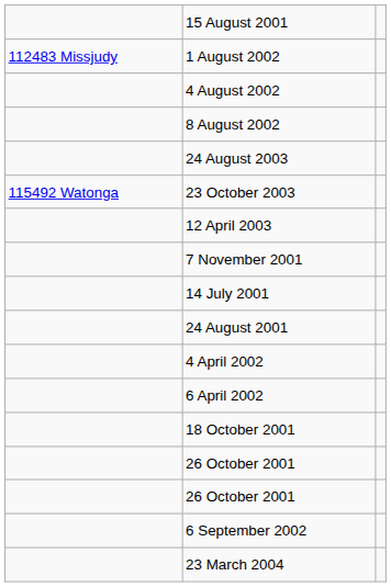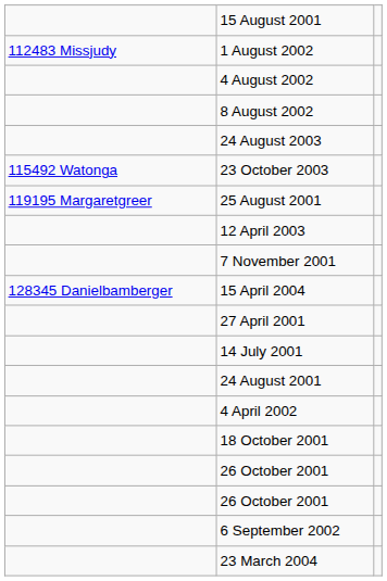+ row: 119195 Margaretgreer | 25 August 2001
+ row: 128345 Danielbamberger | 15 April 2004
+ row: 27 April 2001
- row: 6 April 2002
